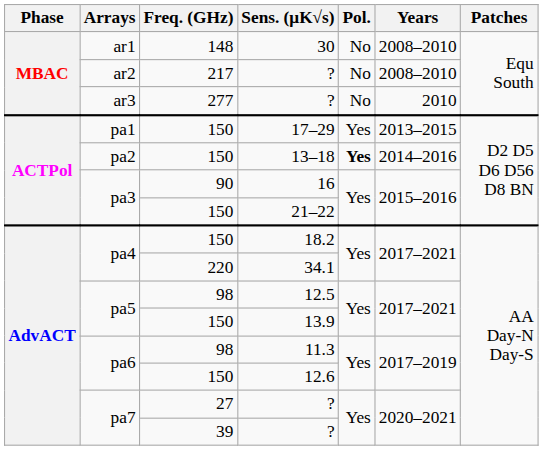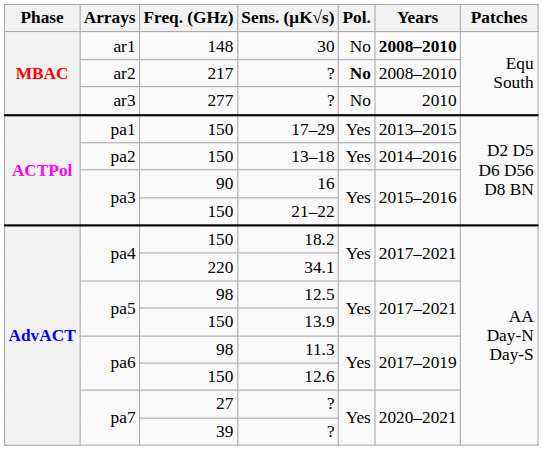30 | Years: normal -> bold
217 / ? | Pol.: normal -> bold
13–18 | Pol.: bold -> normal
